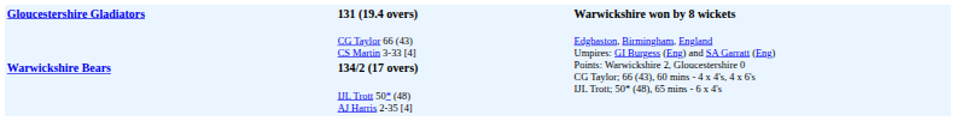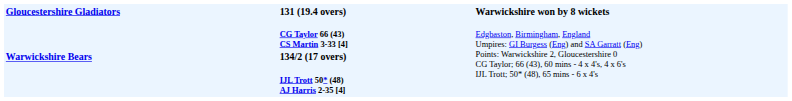CG Taylor 66 (43) CS Martin 3-33 [4] | 131 (19.4 overs): normal -> bold
IJL Trott 50* (48) AJ Harris 2-35 [4] | 131 (19.4 overs): normal -> bold
